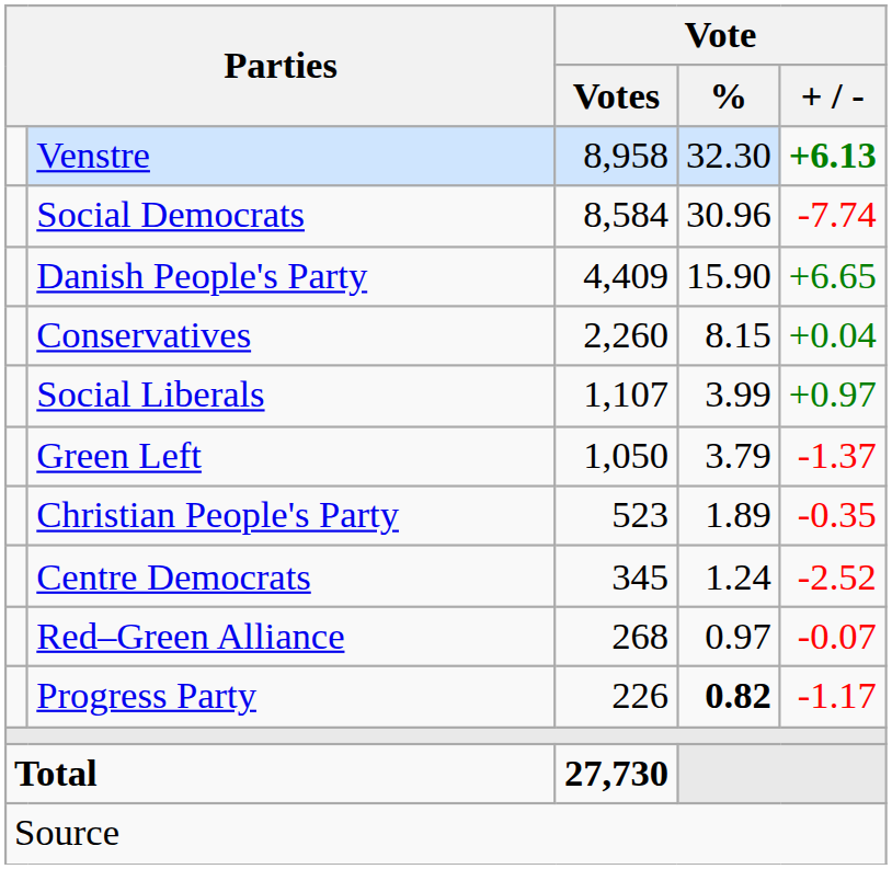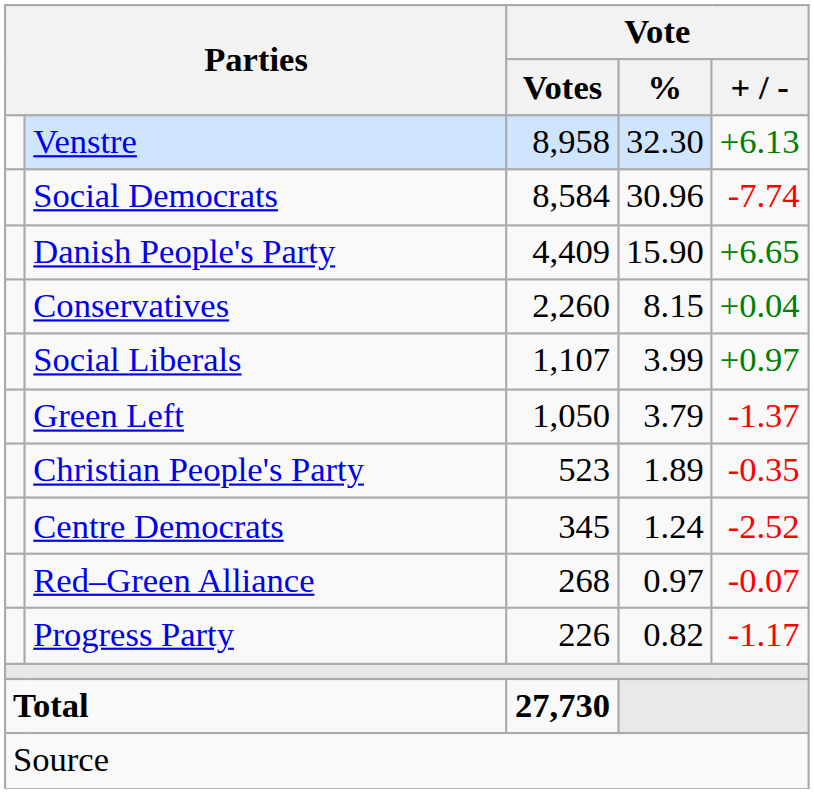Venstre | Vote / + / -: bold -> normal
Progress Party | Vote / %: bold -> normal
